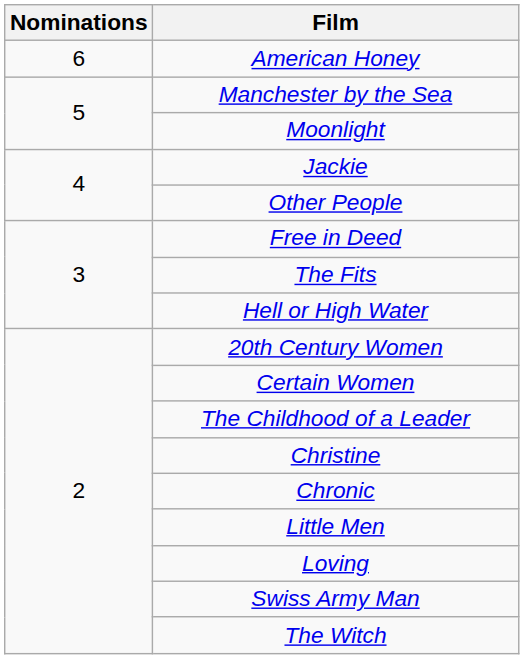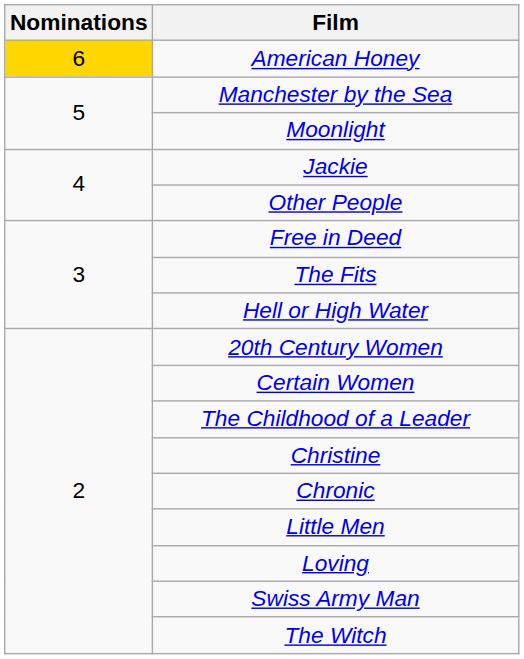American Honey | Nominations: no background -> gold background
